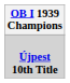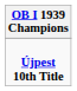row 2 | column 1: lightgrey background -> no background
